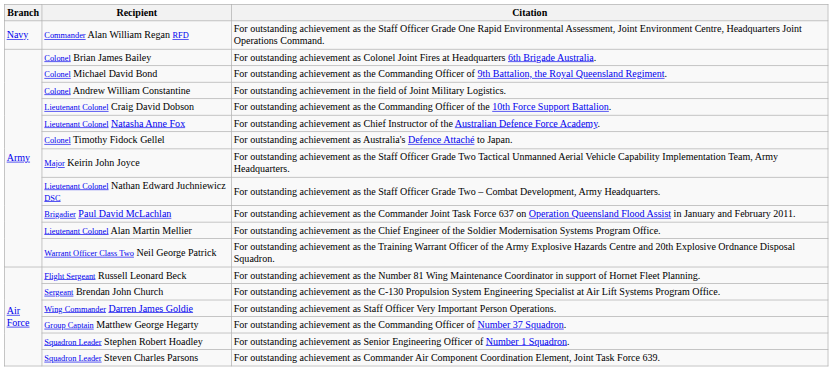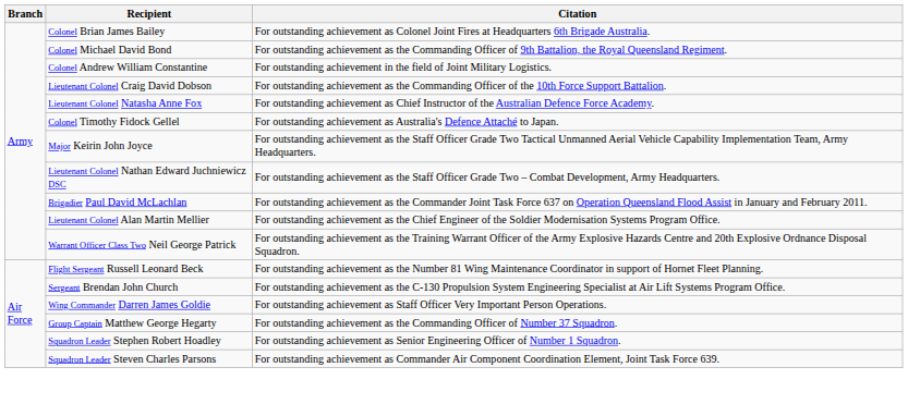- row: Navy | Commander Alan William Regan RFD | For outstanding achievement as the Staff Officer Grade One Rapid Environmental Assessment, Joint Environment Centre, Headquarters Joint Operations Command.
